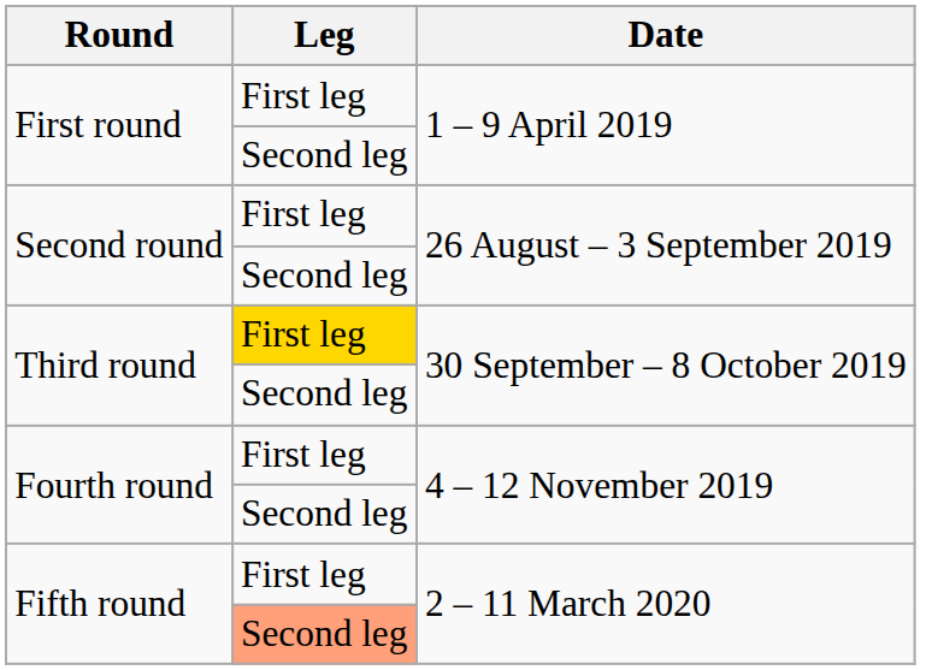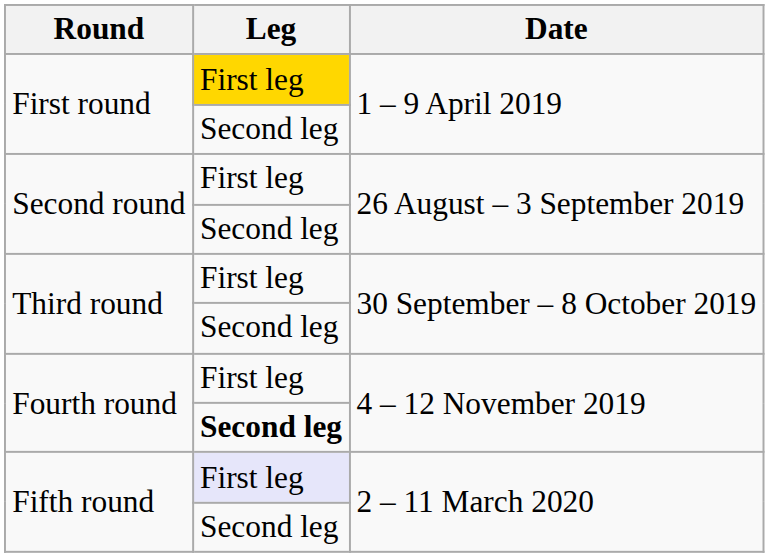First round / First leg | Leg: no background -> gold background
Third round / First leg | Leg: gold background -> no background
Fourth round / Second leg | Leg: normal -> bold
Fifth round / First leg | Leg: no background -> lavender background
Fifth round / Second leg | Leg: lightsalmon background -> no background
